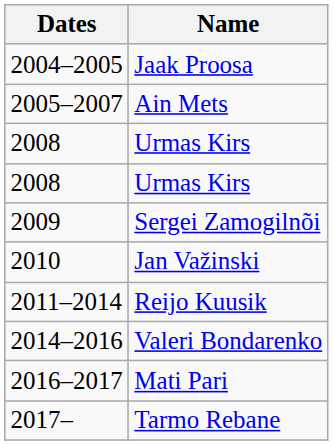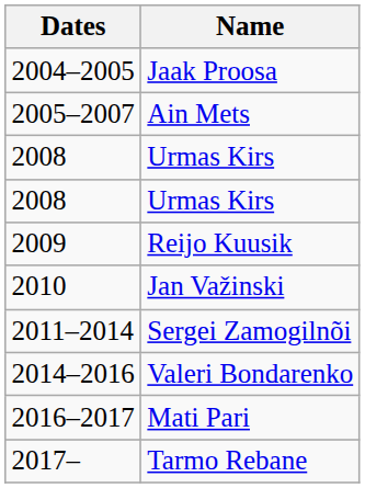row 6 | Name: Sergei Zamogilnõi -> Reijo Kuusik
row 8 | Name: Reijo Kuusik -> Sergei Zamogilnõi
